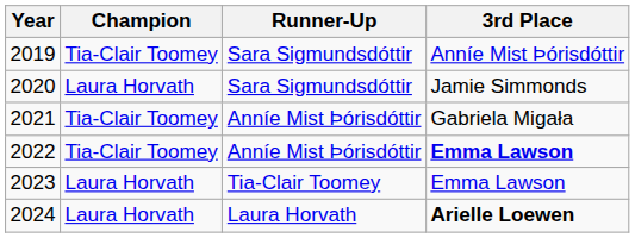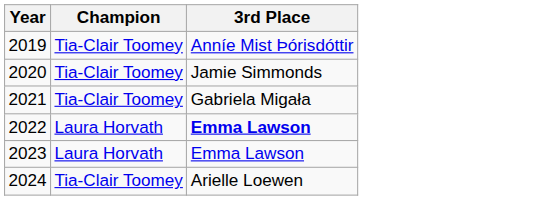- column: Runner-Up | Sara Sigmundsdóttir | Sara Sigmundsdóttir | Anníe Mist Þórisdóttir | Anníe Mist Þórisdóttir | Tia-Clair Toomey | Laura Horvath
2020 | Champion: Laura Horvath -> Tia-Clair Toomey
2022 | Champion: Tia-Clair Toomey -> Laura Horvath
2024 | Champion: Laura Horvath -> Tia-Clair Toomey
2024 | 3rd Place: bold -> normal
